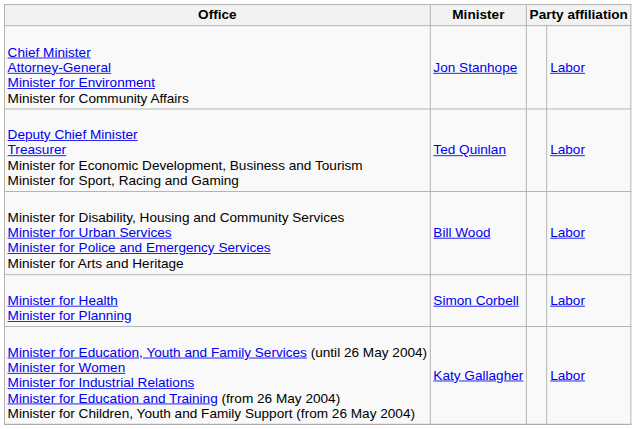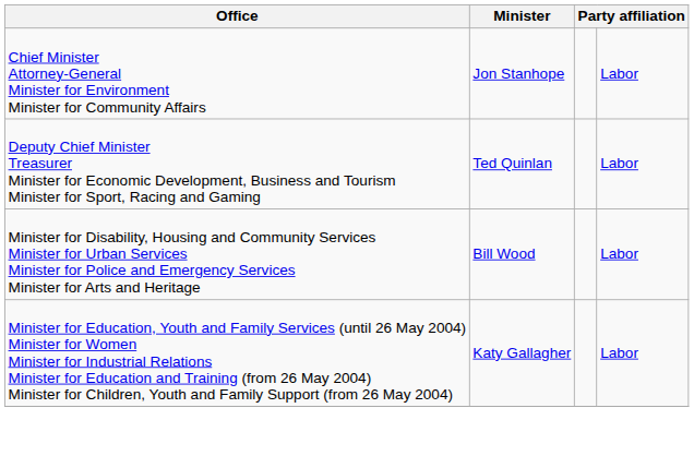- row: Minister for Health Minister for Planning | Simon Corbell | Labor
